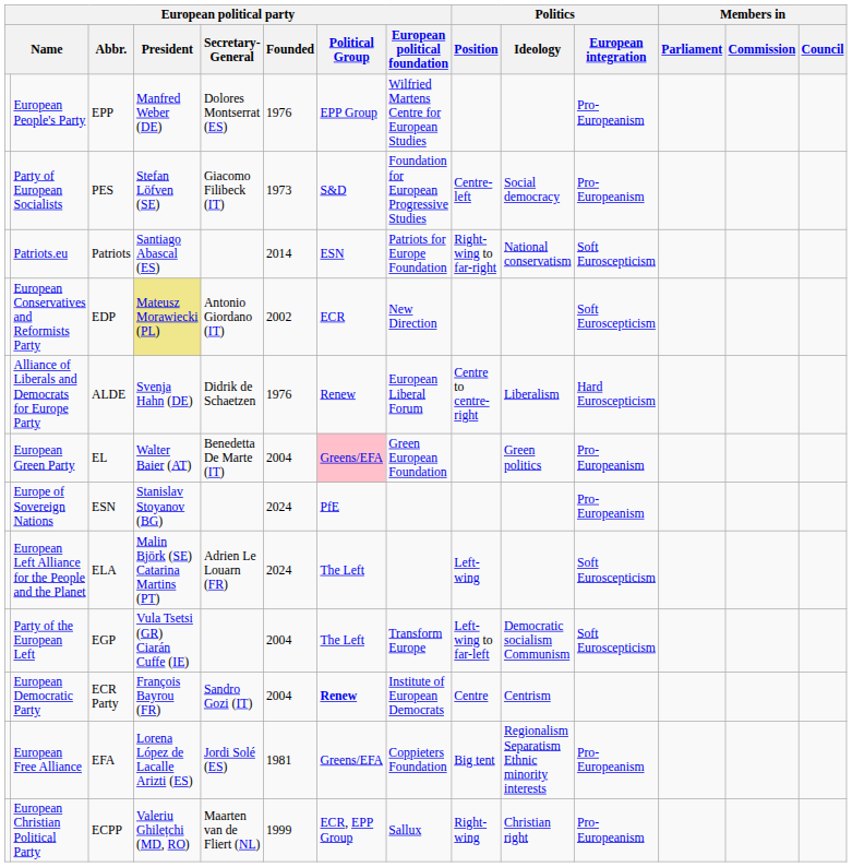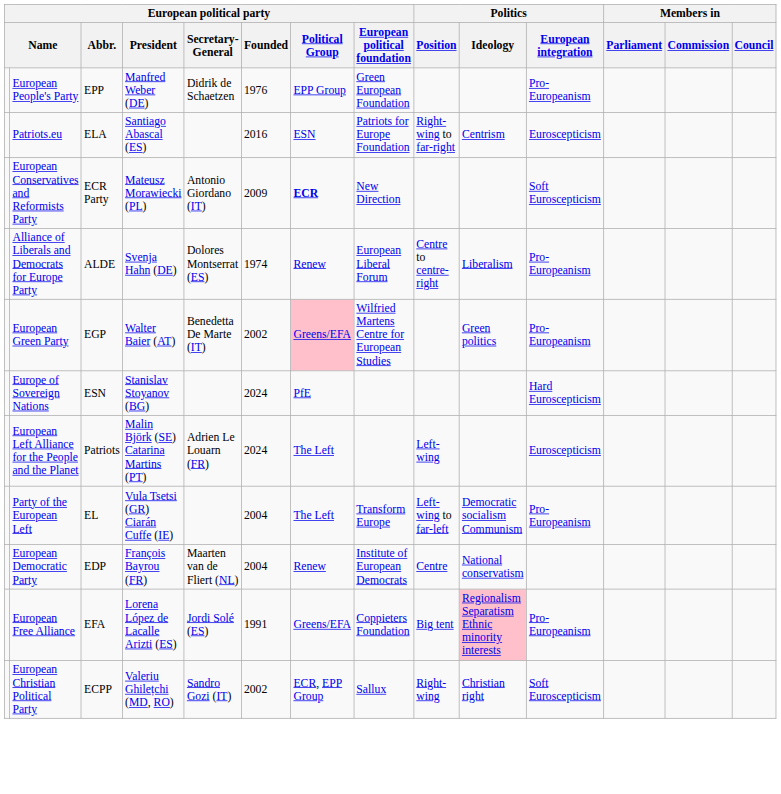European People's Party | European political party / Secretary-General: Dolores Montserrat (ES) -> Didrik de Schaetzen
European People's Party | European political party / European political foundation: Wilfried Martens Centre for European Studies -> Green European Foundation
- row: Party of European Socialists | PES | Stefan Löfven (SE) | Giacomo Filibeck (IT) | 1973 | S&D | Foundation for European Progressive Studies | Centre-left | Social democracy | Pro-Europeanism
Patriots.eu | European political party / Abbr.: Patriots -> ELA
Patriots.eu | European political party / Founded: 2014 -> 2016
Patriots.eu | Politics / Ideology: National conservatism -> Centrism
Patriots.eu | Politics / European integration: Soft Euroscepticism -> Euroscepticism
European Conservatives and Reformists Party | European political party / Abbr.: EDP -> ECR Party
European Conservatives and Reformists Party | European political party / President: khaki background -> no background
European Conservatives and Reformists Party | European political party / Founded: 2002 -> 2009
European Conservatives and Reformists Party | European political party / Political Group: normal -> bold
Alliance of Liberals and Democrats for Europe Party | European political party / Secretary-General: Didrik de Schaetzen -> Dolores Montserrat (ES)
Alliance of Liberals and Democrats for Europe Party | European political party / Founded: 1976 -> 1974
Alliance of Liberals and Democrats for Europe Party | Politics / European integration: Hard Euroscepticism -> Pro-Europeanism
European Green Party | European political party / Abbr.: EL -> EGP
European Green Party | European political party / Founded: 2004 -> 2002
European Green Party | European political party / European political foundation: Green European Foundation -> Wilfried Martens Centre for European Studies
Europe of Sovereign Nations | Politics / European integration: Pro-Europeanism -> Hard Euroscepticism
European Left Alliance for the People and the Planet | European political party / Abbr.: ELA -> Patriots
European Left Alliance for the People and the Planet | Politics / European integration: Soft Euroscepticism -> Euroscepticism
Party of the European Left | European political party / Abbr.: EGP -> EL
Party of the European Left | Politics / European integration: Soft Euroscepticism -> Pro-Europeanism
European Democratic Party | European political party / Abbr.: ECR Party -> EDP
European Democratic Party | European political party / Secretary-General: Sandro Gozi (IT) -> Maarten van de Fliert (NL)
European Democratic Party | European political party / Political Group: bold -> normal
European Democratic Party | Politics / Ideology: Centrism -> National conservatism
European Free Alliance | European political party / Founded: 1981 -> 1991
European Free Alliance | Politics / Ideology: no background -> pink background
European Christian Political Party | European political party / Secretary-General: Maarten van de Fliert (NL) -> Sandro Gozi (IT)
European Christian Political Party | European political party / Founded: 1999 -> 2002
European Christian Political Party | Politics / European integration: Pro-Europeanism -> Soft Euroscepticism
